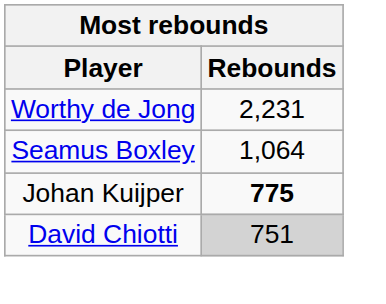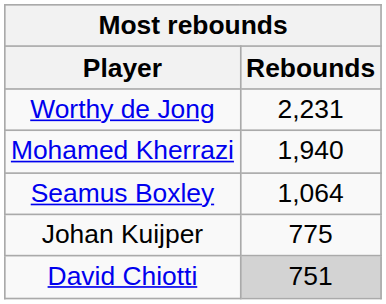+ row: Mohamed Kherrazi | 1,940
Johan Kuijper | Rebounds: bold -> normal
